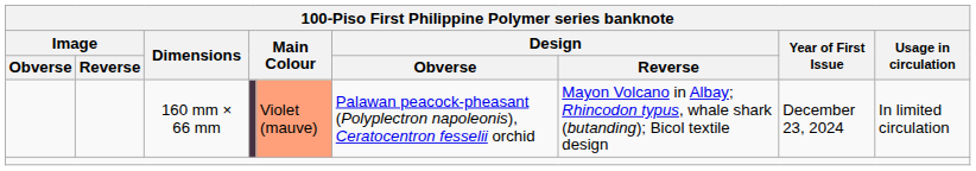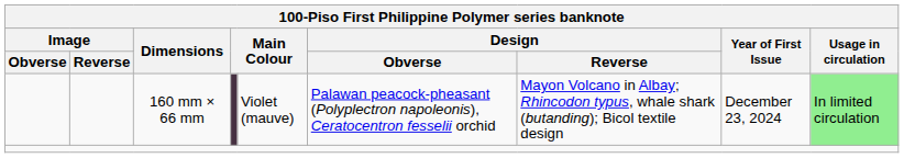160 mm × 66 mm | column 5: lightsalmon background -> no background
160 mm × 66 mm | Usage in circulation: no background -> lightgreen background
